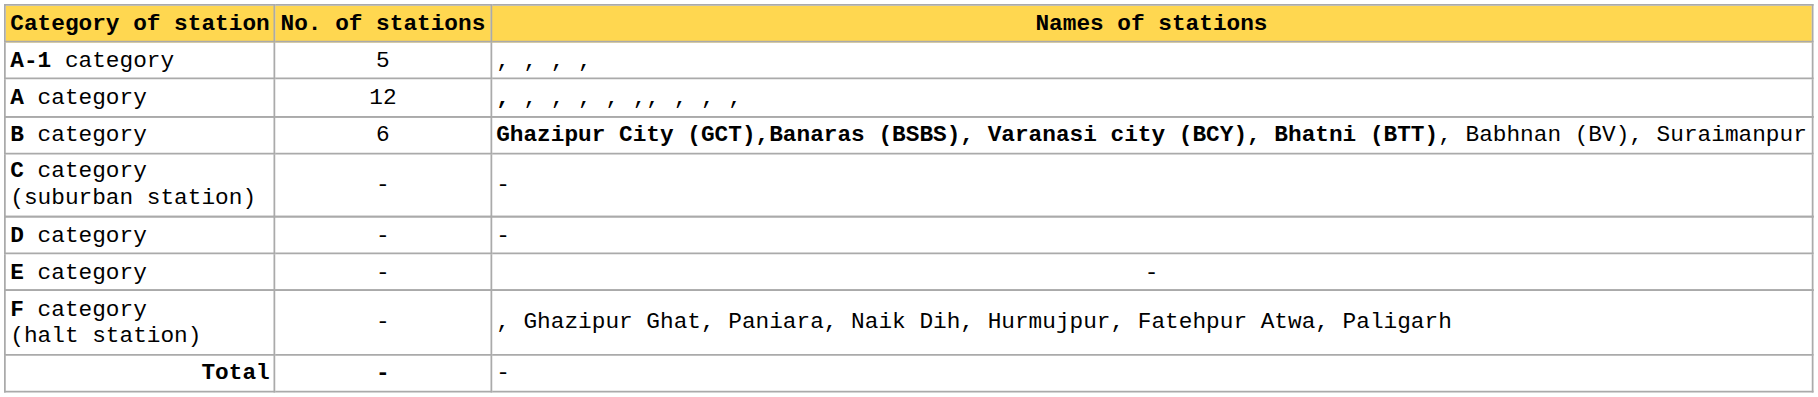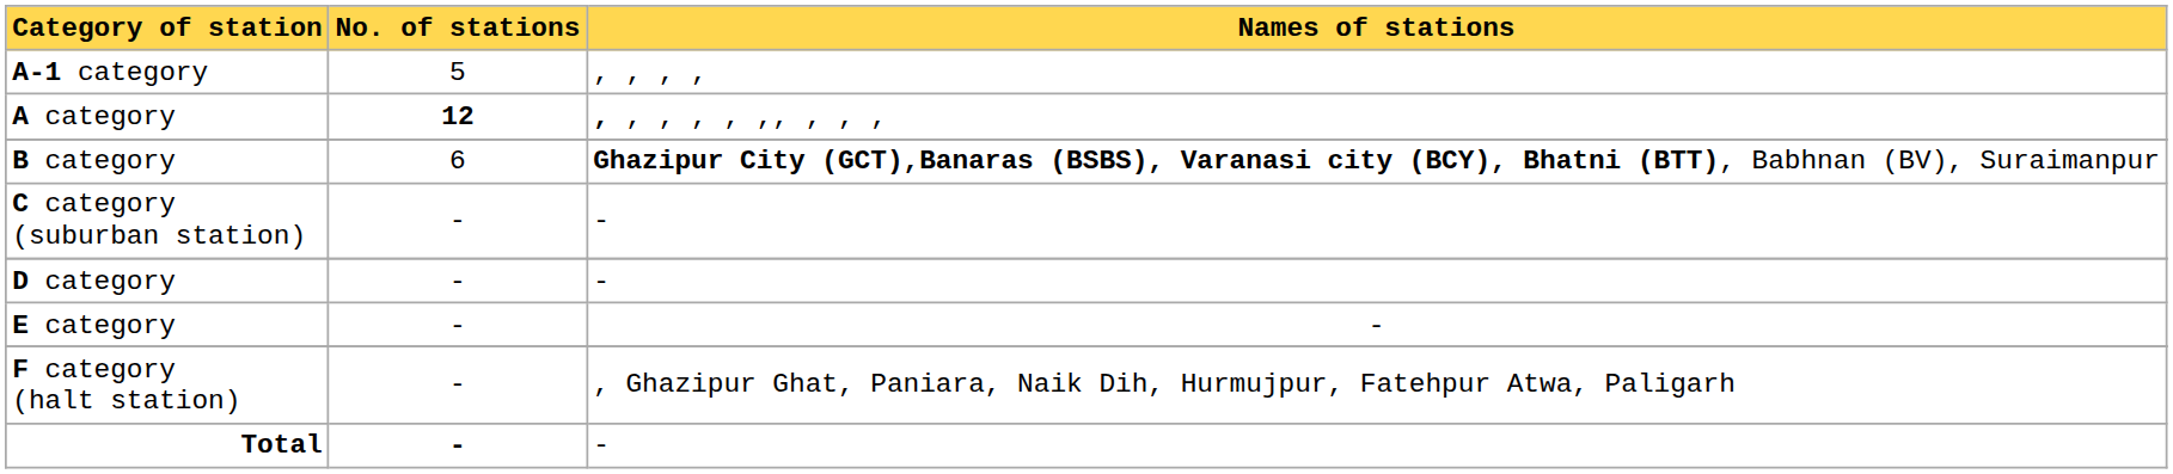A category | No. of stations: normal -> bold
